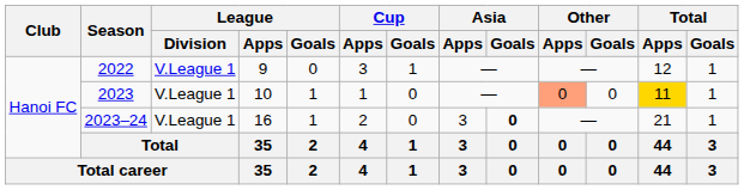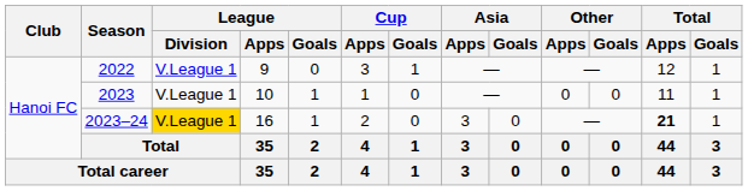2023 | Other / Apps: lightsalmon background -> no background
2023 | Total / Apps: gold background -> no background
2023–24 | League / Division: no background -> gold background
2023–24 | Asia / Goals: bold -> normal
2023–24 | Total / Apps: normal -> bold
